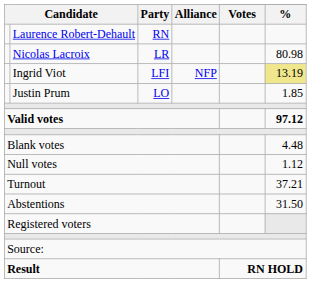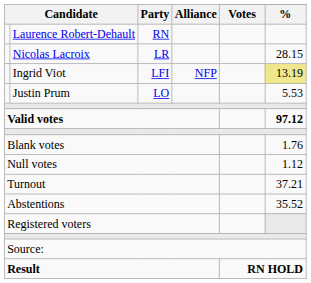Nicolas Lacroix | %: 80.98 -> 28.15
Justin Prum | %: 1.85 -> 5.53
Blank votes | %: 4.48 -> 1.76
Abstentions | %: 31.50 -> 35.52
